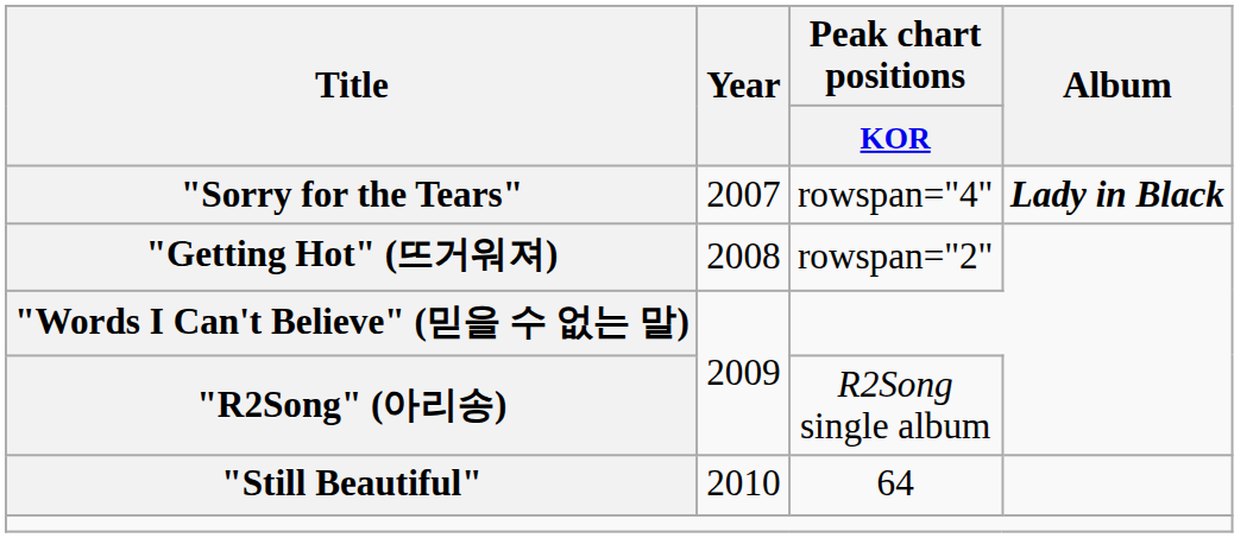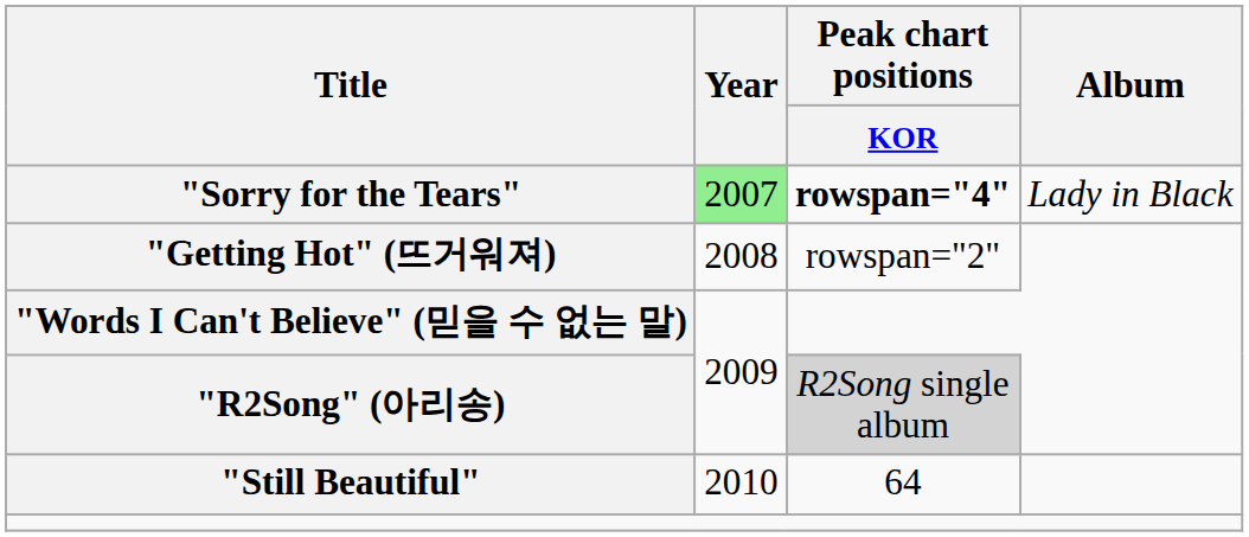"Sorry for the Tears" | Year: no background -> lightgreen background
"Sorry for the Tears" | Peak chart positions / KOR: normal -> bold
"Sorry for the Tears" | Album: bold -> normal
"R2Song" (아리송) | Peak chart positions / KOR: no background -> lightgrey background
